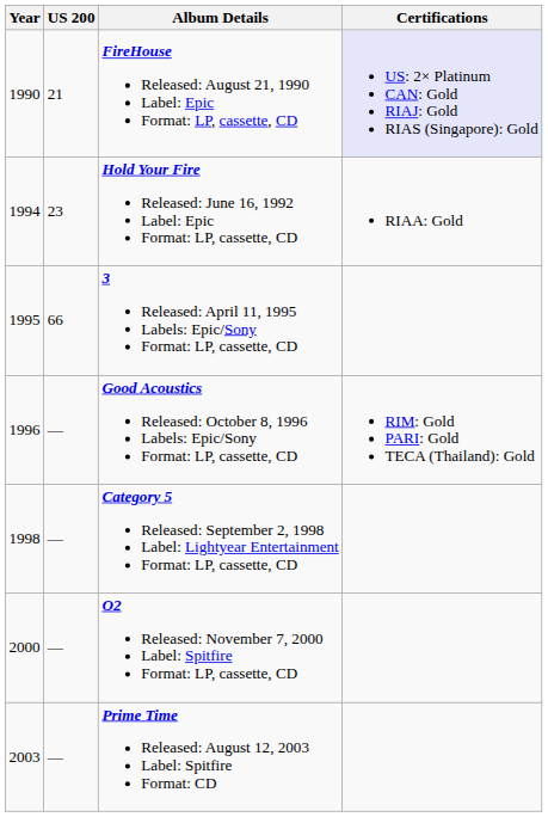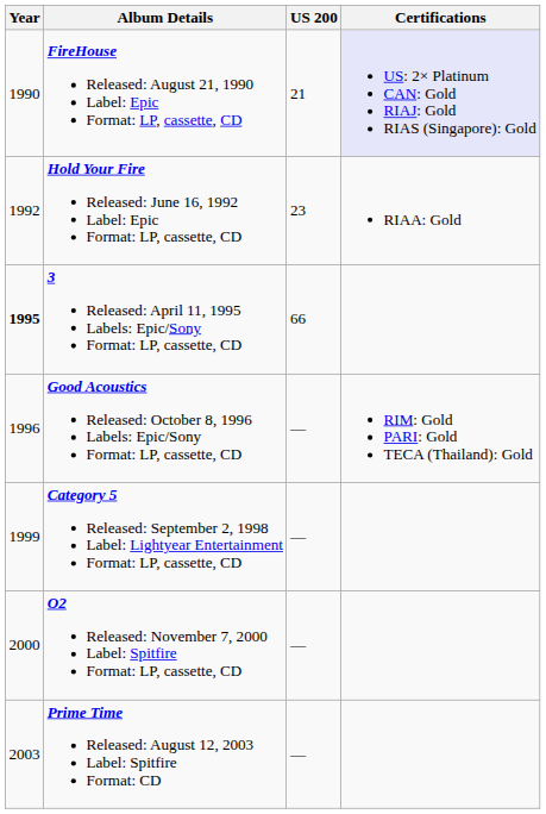columns swapped: Album Details <-> US 200
row 3 | Year: 1994 -> 1992
row 4 | Year: normal -> bold
row 6 | Year: 1998 -> 1999
